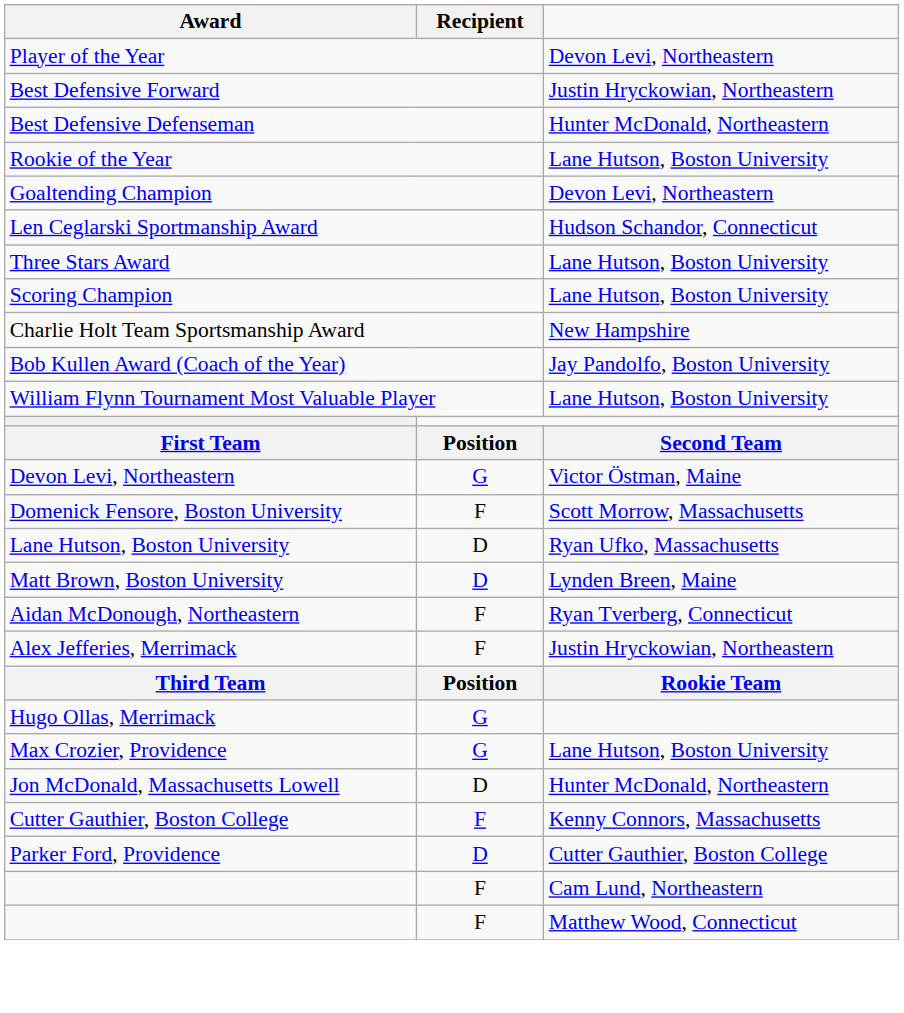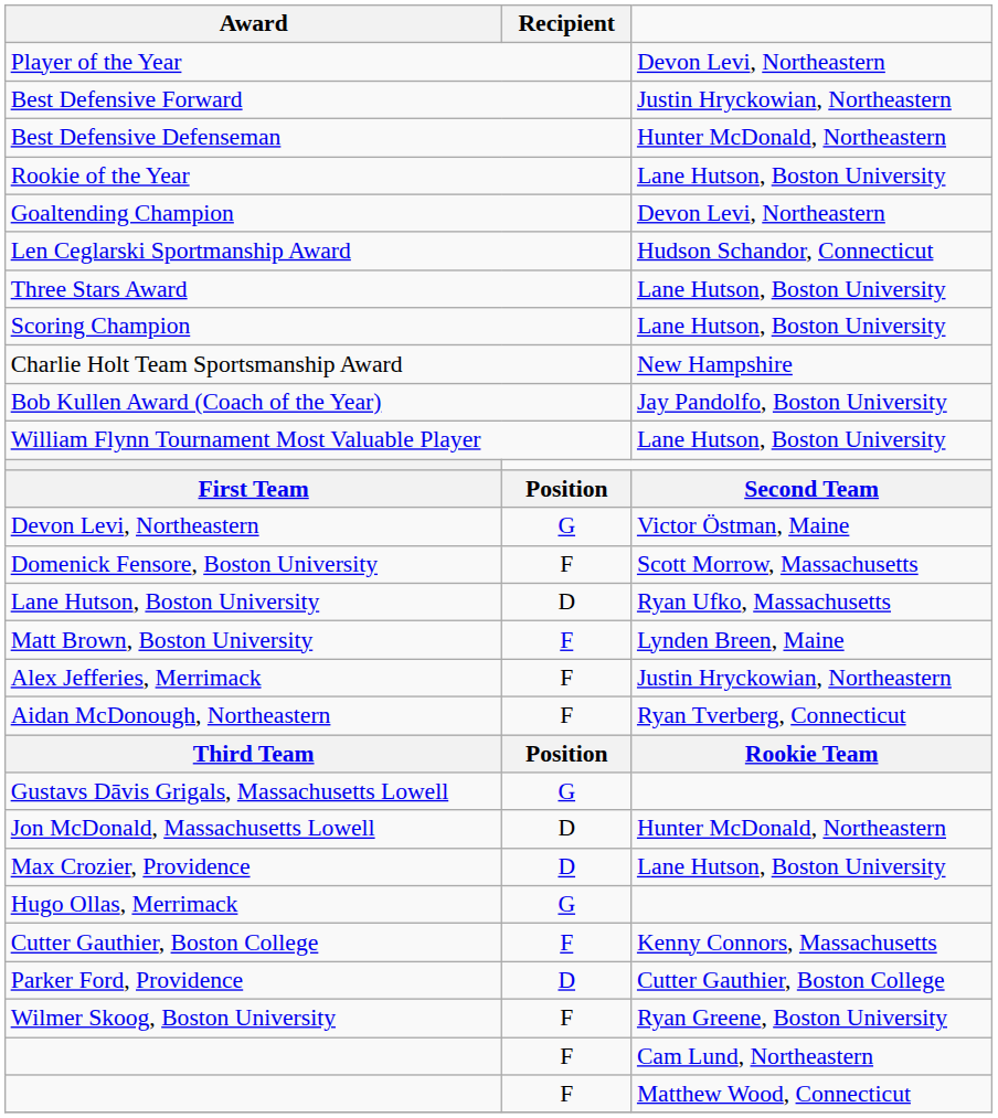Matt Brown, Boston University | Recipient: D -> F
rows swapped: Alex Jefferies, Merrimack <-> Aidan McDonough, Northeastern
+ row: Gustavs Dāvis Grigals, Massachusetts Lowell | G
rows swapped: Hugo Ollas, Merrimack <-> Jon McDonald, Massachusetts Lowell
Max Crozier, Providence | Recipient: G -> D
+ row: Wilmer Skoog, Boston University | F | Ryan Greene, Boston University
